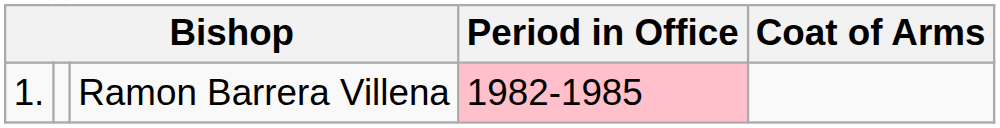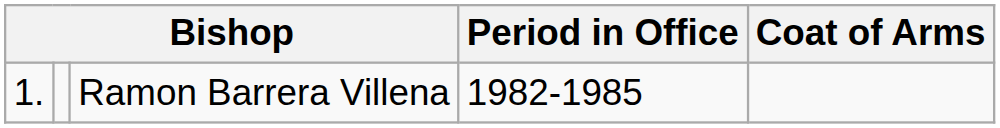Ramon Barrera Villena | Period in Office: pink background -> no background
